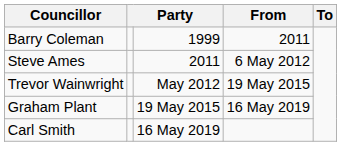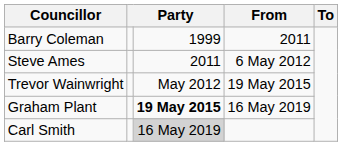Graham Plant | column 3: normal -> bold
Carl Smith | column 3: no background -> lightgrey background
